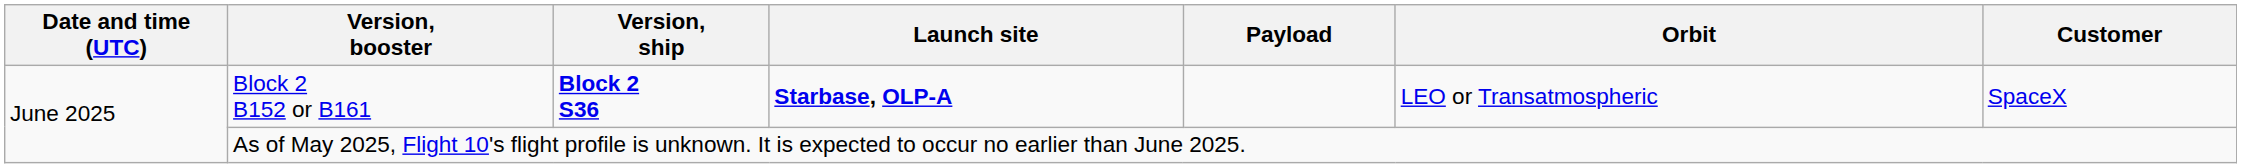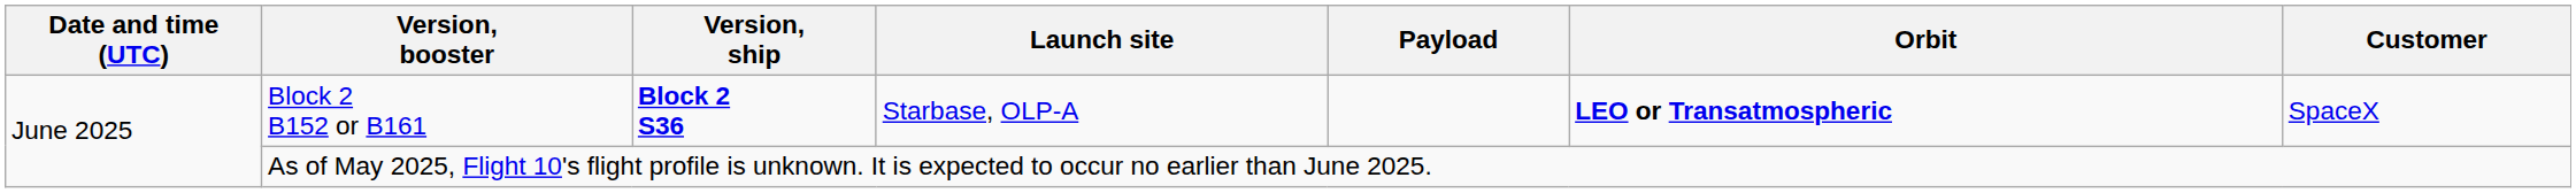Block 2 B152 or B161 | Launch site: bold -> normal
Block 2 B152 or B161 | Orbit: normal -> bold
